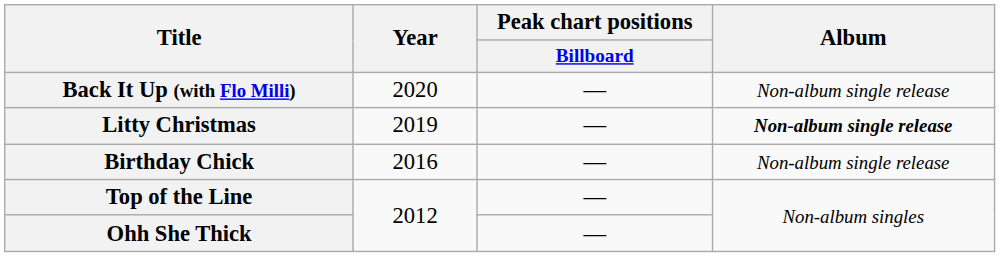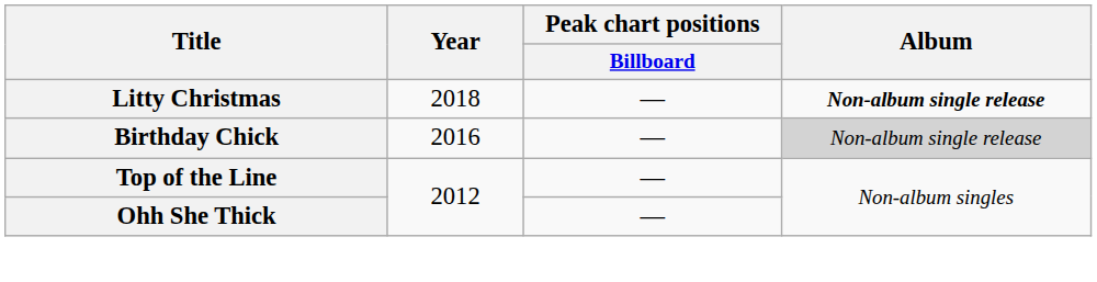- row: Back It Up (with Flo Milli) | 2020 | — | Non-album single release
Litty Christmas | Year: 2019 -> 2018
Birthday Chick | Album: no background -> lightgrey background
